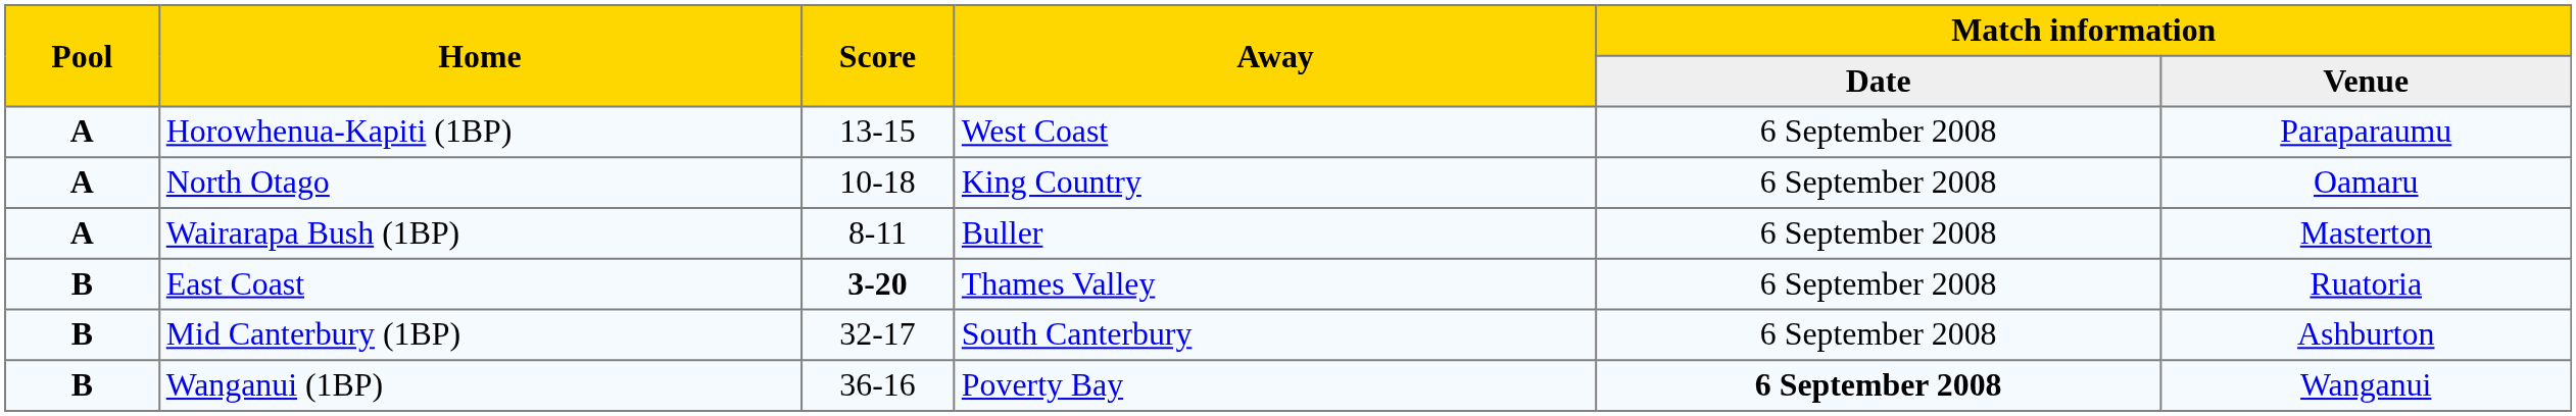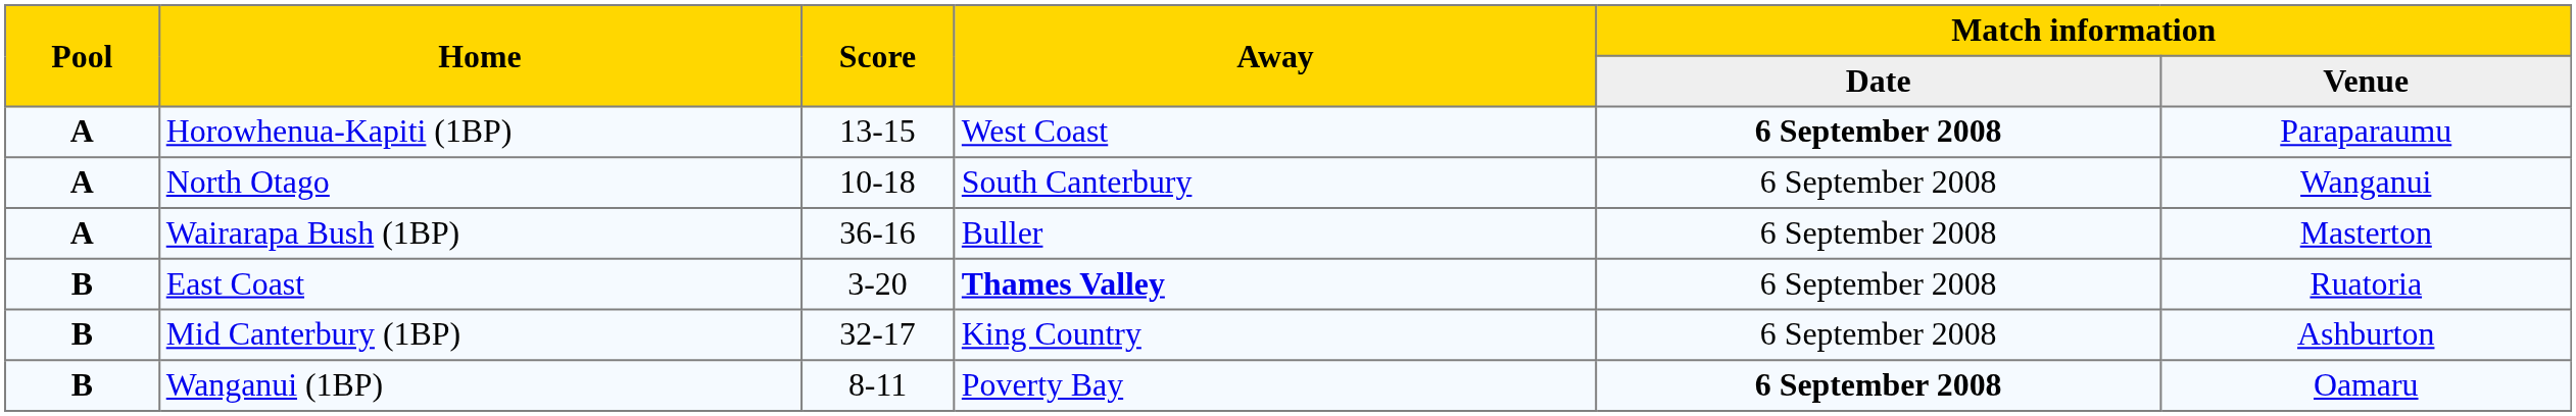Horowhenua-Kapiti (1BP) | Match information / Date: normal -> bold
North Otago | Away: King Country -> South Canterbury
North Otago | Match information / Venue: Oamaru -> Wanganui
Wairarapa Bush (1BP) | Score: 8-11 -> 36-16
East Coast | Score: bold -> normal
East Coast | Away: normal -> bold
Mid Canterbury (1BP) | Away: South Canterbury -> King Country
Wanganui (1BP) | Score: 36-16 -> 8-11
Wanganui (1BP) | Match information / Venue: Wanganui -> Oamaru
